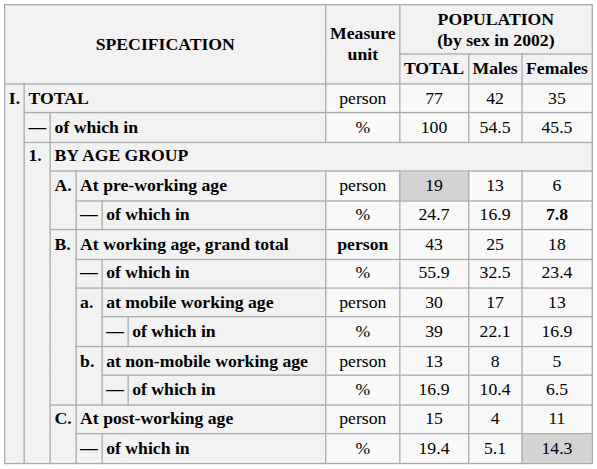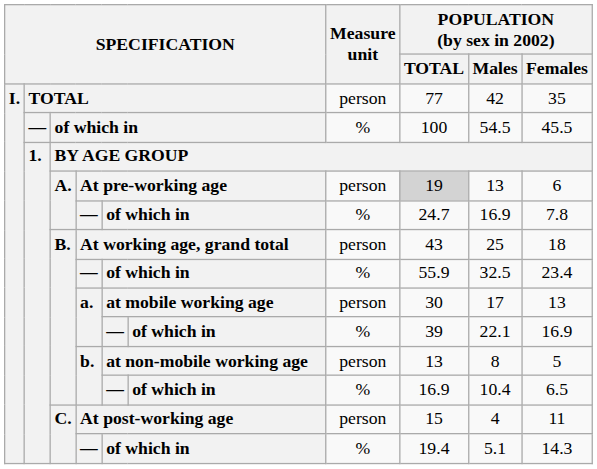A. / — | POPULATION (by sex in 2002) / Females: bold -> normal
At working age, grand total | Measure unit: bold -> normal
C. / — | POPULATION (by sex in 2002) / Females: lightgrey background -> no background
